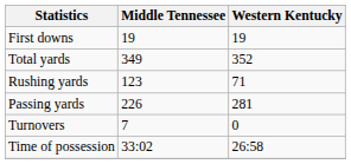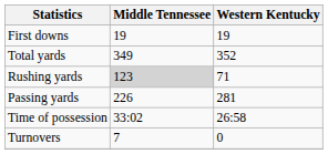Rushing yards | Middle Tennessee: no background -> lightgrey background
rows swapped: Turnovers <-> Time of possession
